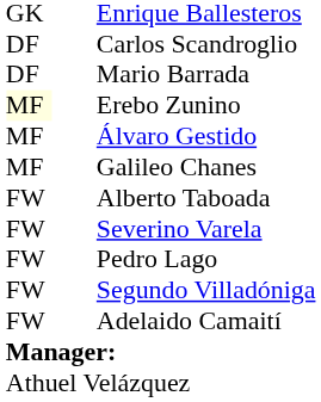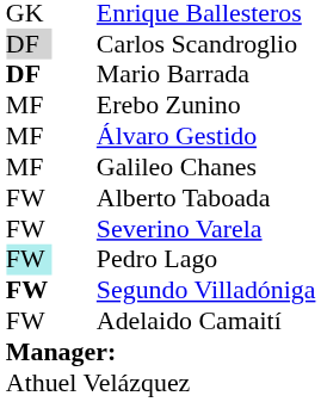Carlos Scandroglio | column 1: no background -> lightgrey background
Mario Barrada | column 1: normal -> bold
Erebo Zunino | column 1: lightyellow background -> no background
Pedro Lago | column 1: no background -> paleturquoise background
Segundo Villadóniga | column 1: normal -> bold
